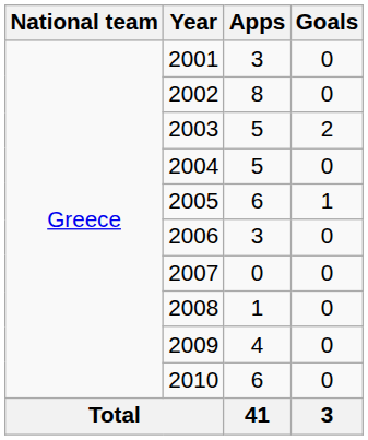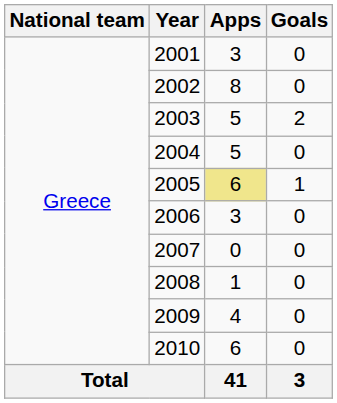2005 | Apps: no background -> khaki background
